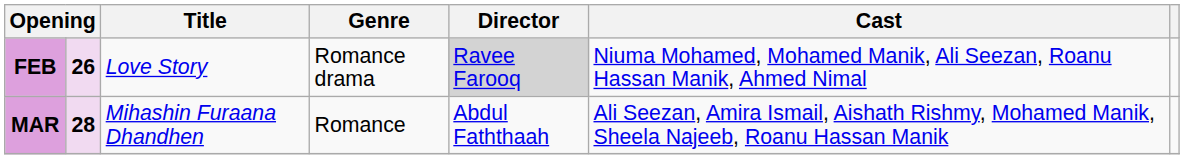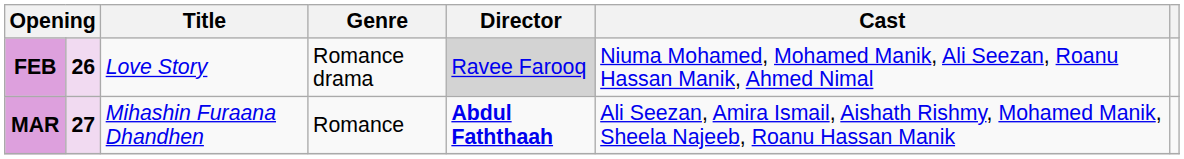MAR | column 2: 28 -> 27
MAR | Director: normal -> bold
